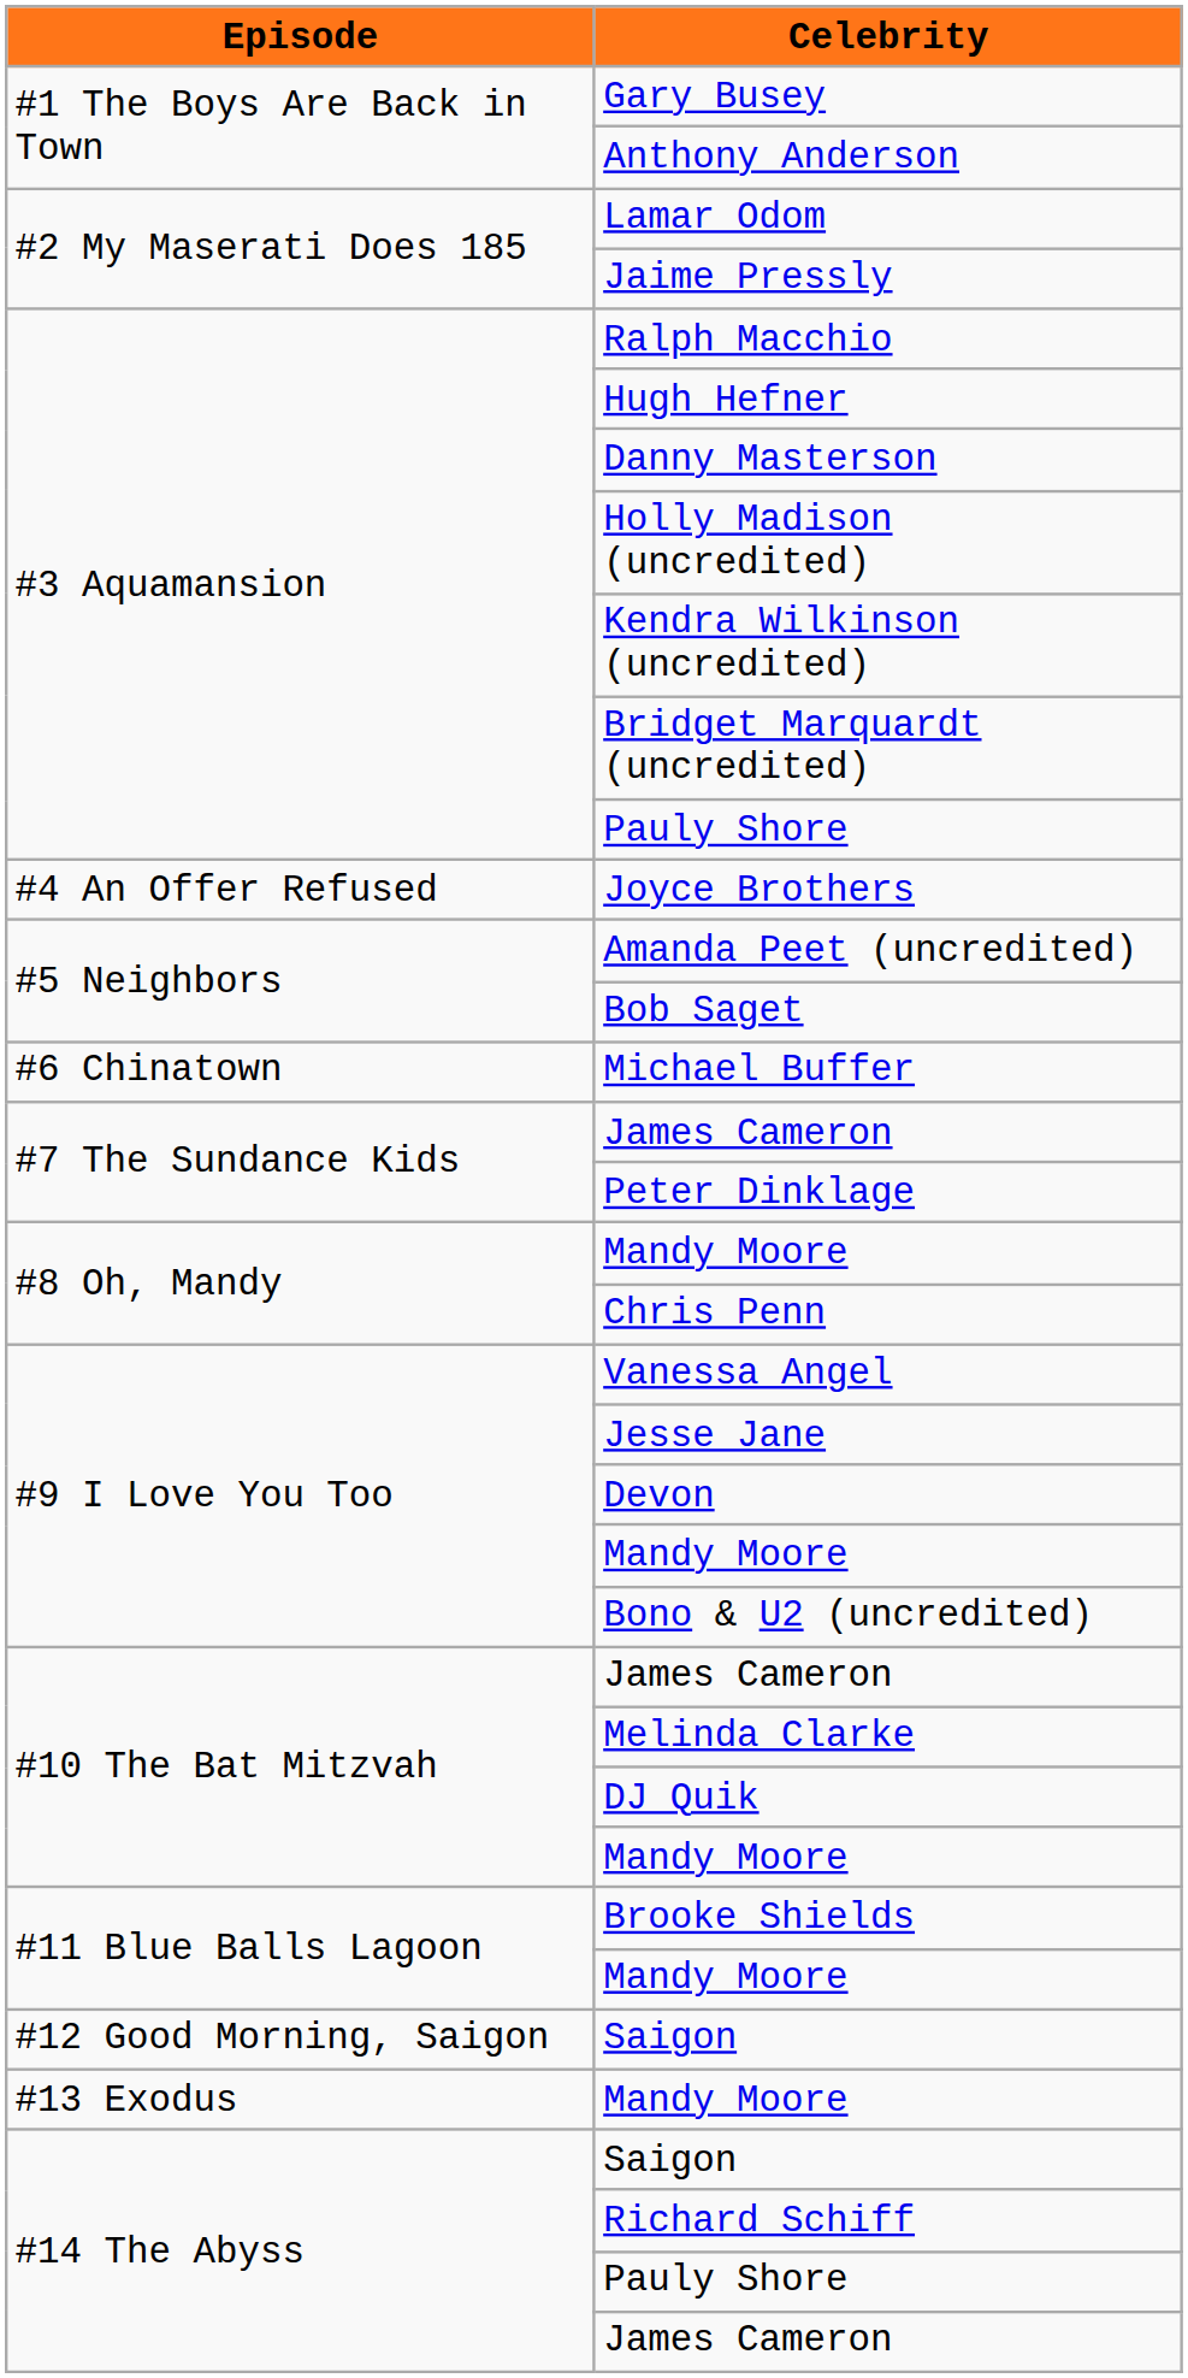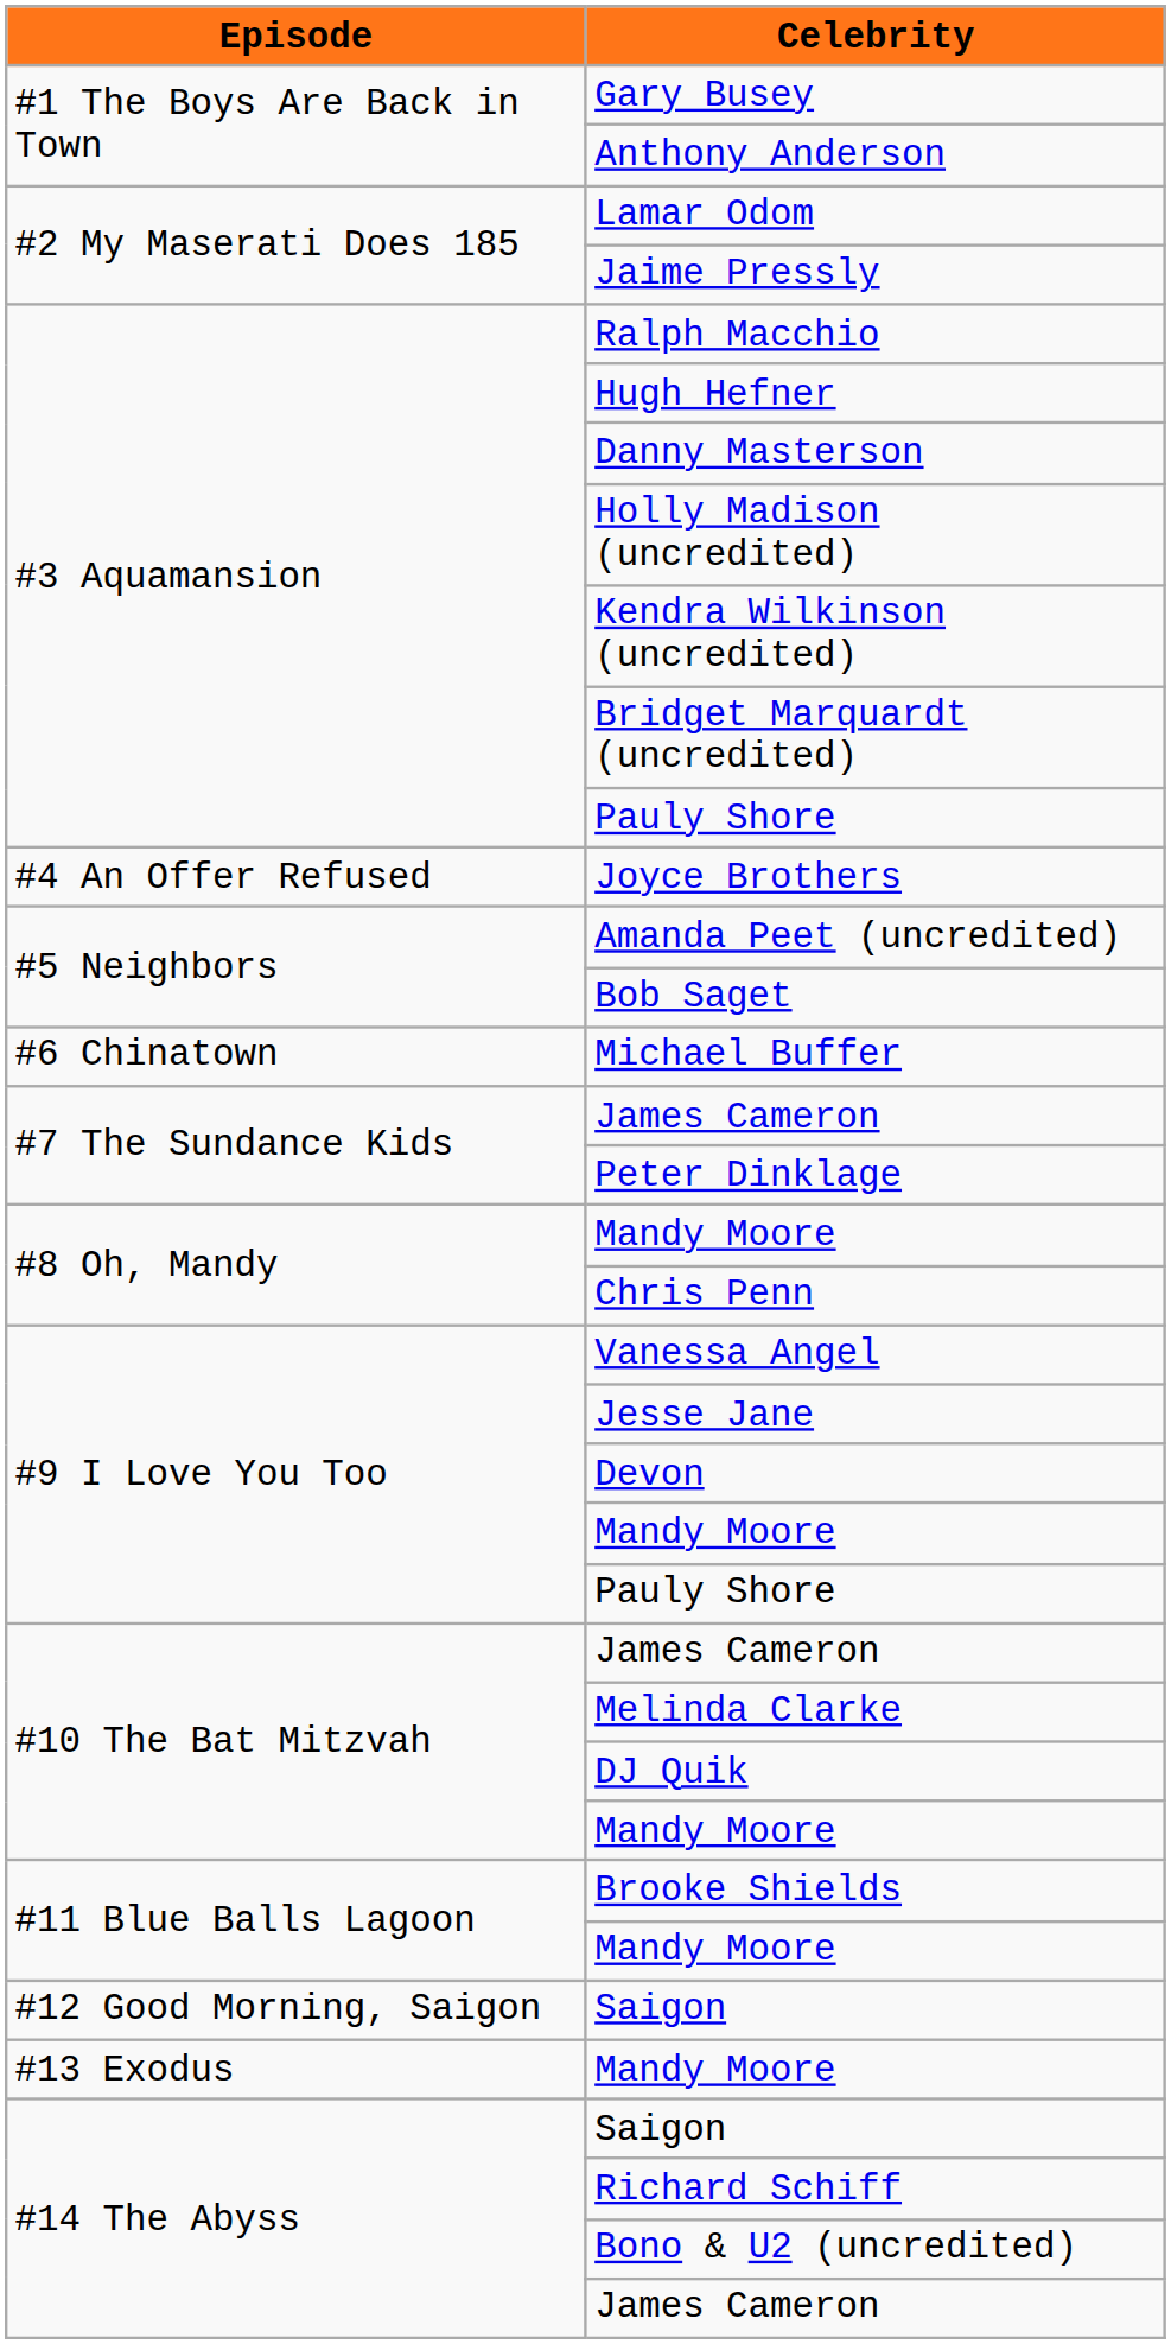row 25 | Celebrity: Bono & U2 (uncredited) -> Pauly Shore
row 36 | Celebrity: Pauly Shore -> Bono & U2 (uncredited)
